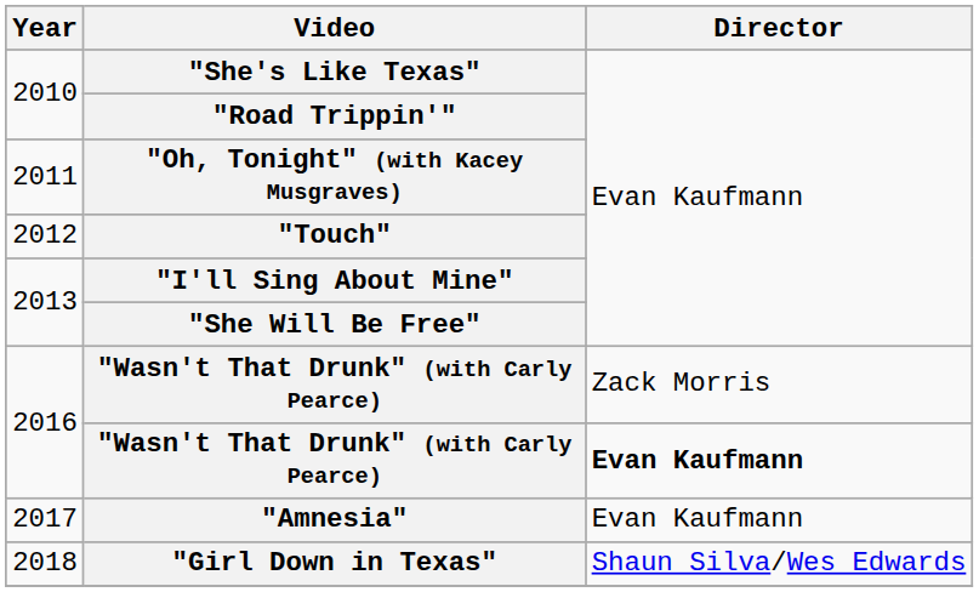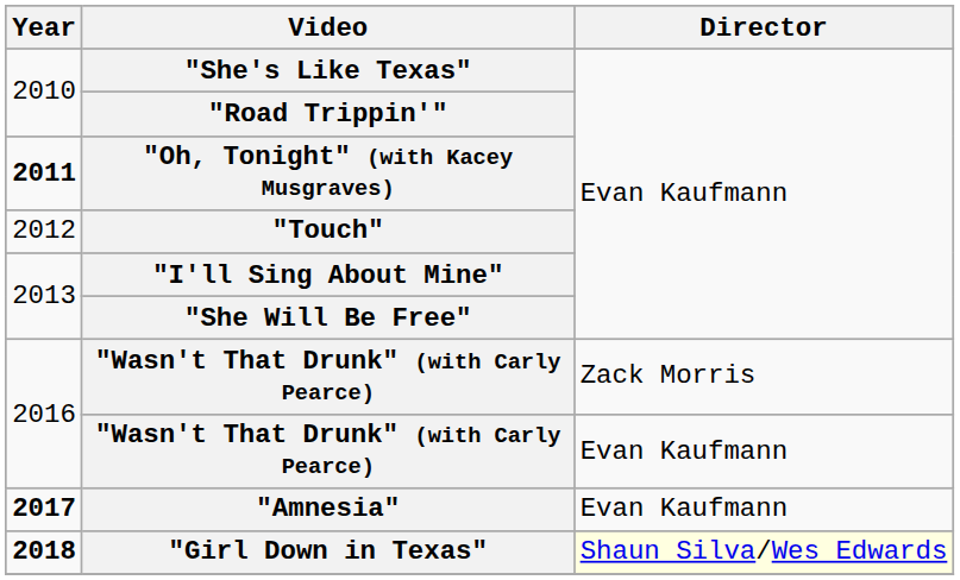2011 | Year: normal -> bold
2016 / Evan Kaufmann | Director: bold -> normal
2017 | Year: normal -> bold
2018 | Year: normal -> bold
2018 | Director: no background -> lightyellow background
